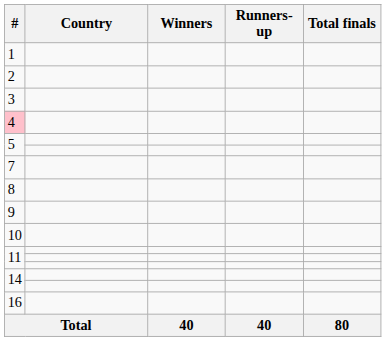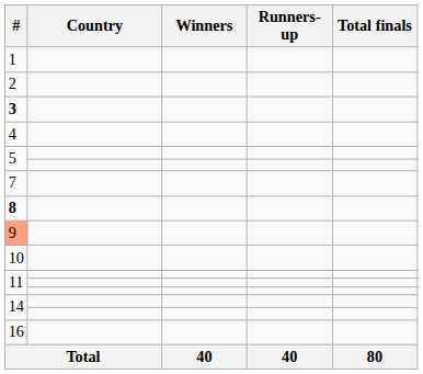3 | #: normal -> bold
4 | #: pink background -> no background
8 | #: normal -> bold
9 | #: no background -> lightsalmon background
